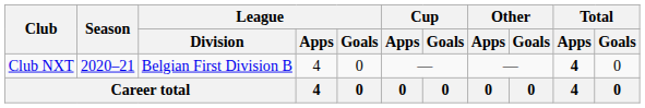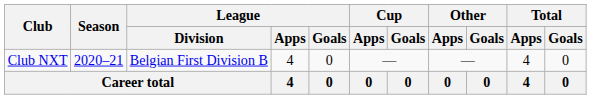Club NXT | Total / Apps: bold -> normal
